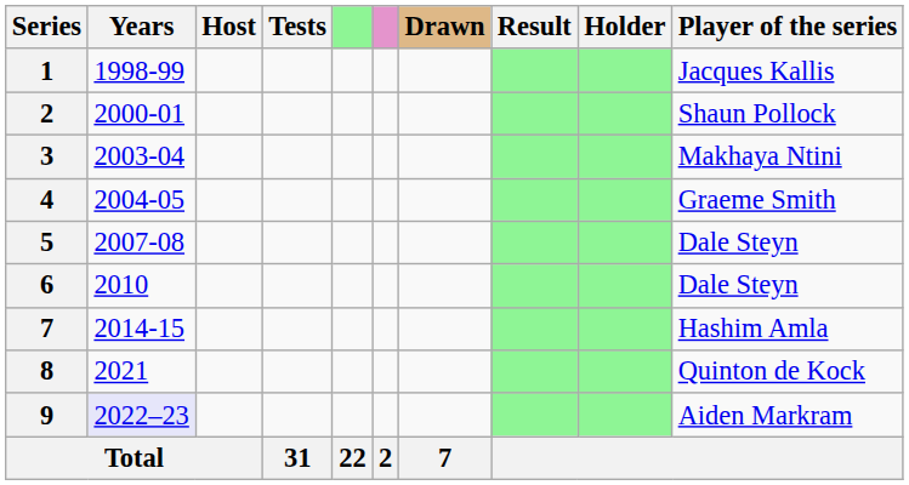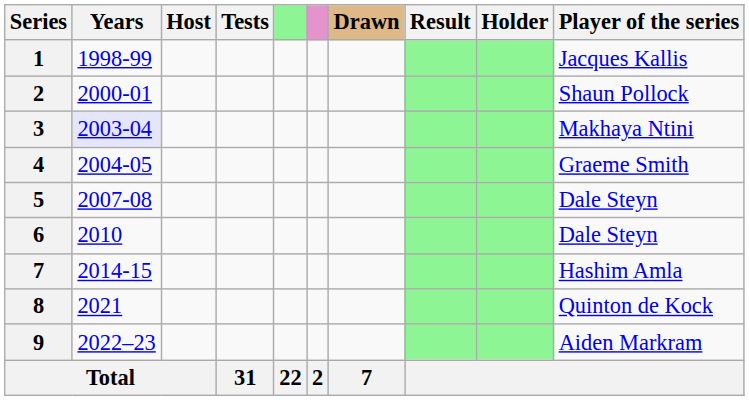3 | Years: no background -> lavender background
9 | Years: lavender background -> no background
